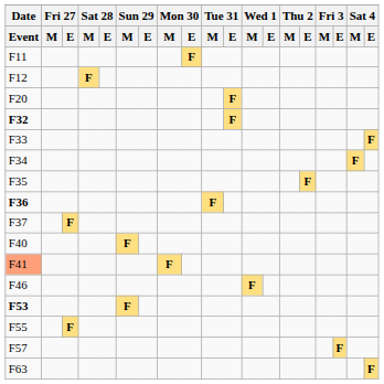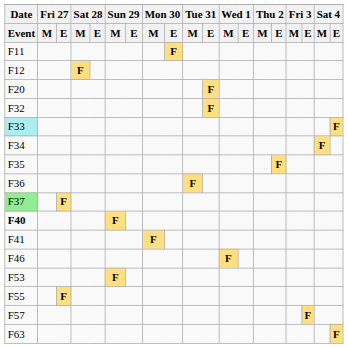F32 | Date / Event: bold -> normal
F33 | Date / Event: no background -> paleturquoise background
F36 | Date / Event: bold -> normal
F37 | Date / Event: no background -> lightgreen background
F40 | Date / Event: normal -> bold
F41 | Date / Event: lightsalmon background -> no background
F53 | Date / Event: bold -> normal
